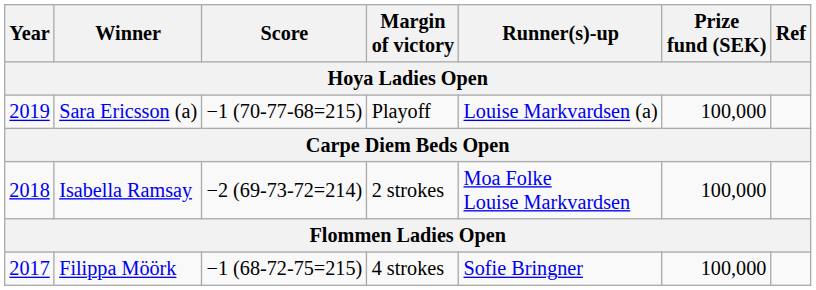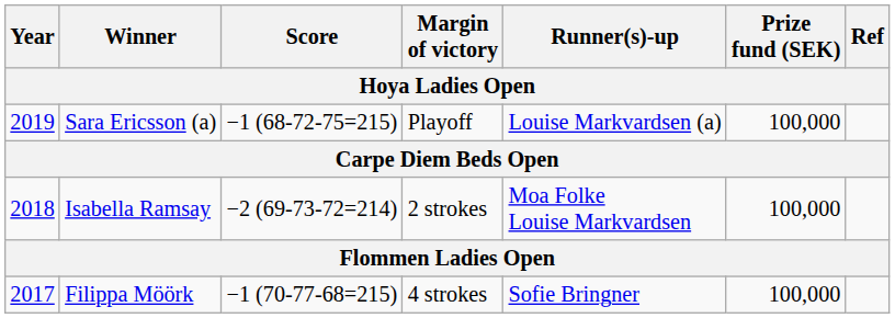Sara Ericsson (a) | Score: −1 (70-77-68=215) -> −1 (68-72-75=215)
Filippa Möörk | Score: −1 (68-72-75=215) -> −1 (70-77-68=215)
